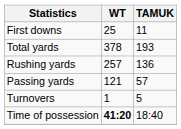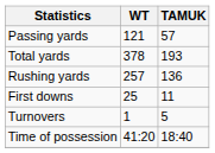rows swapped: First downs <-> Passing yards
Time of possession | WT: bold -> normal
